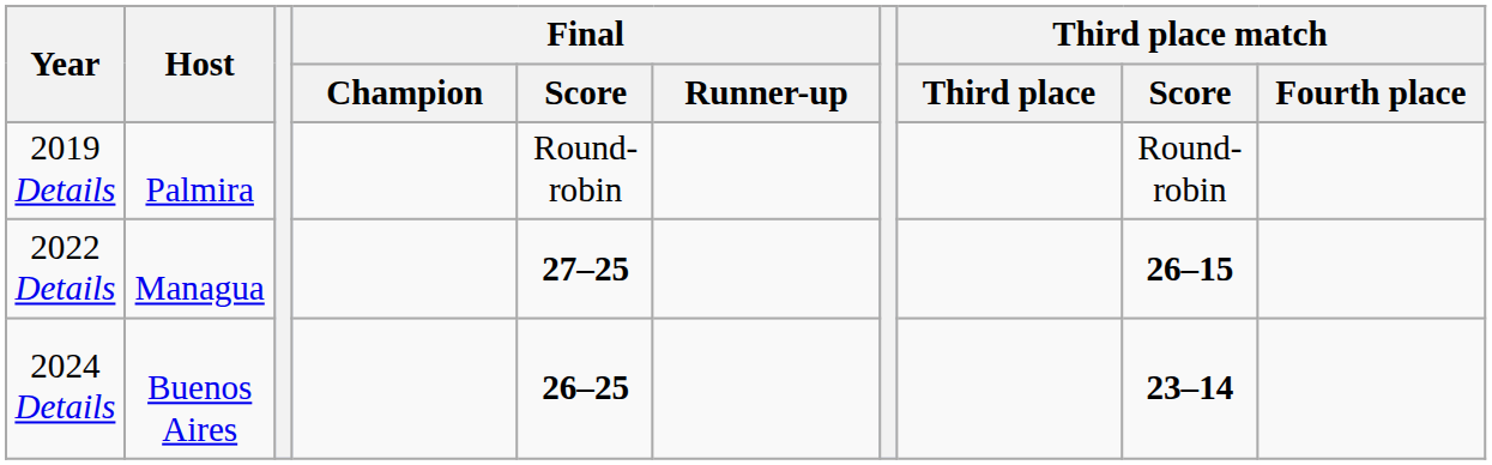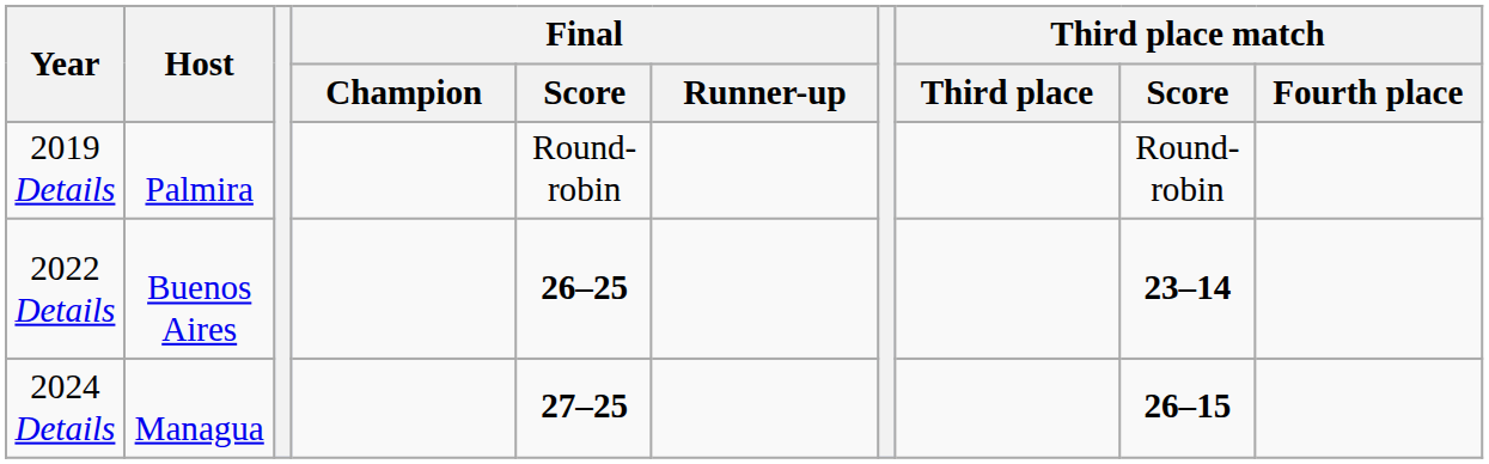2022 Details | Host: Managua -> Buenos Aires
2022 Details | Final / Score: 27–25 -> 26–25
2022 Details | Third place match / Score: 26–15 -> 23–14
2024 Details | Host: Buenos Aires -> Managua
2024 Details | Final / Score: 26–25 -> 27–25
2024 Details | Third place match / Score: 23–14 -> 26–15
